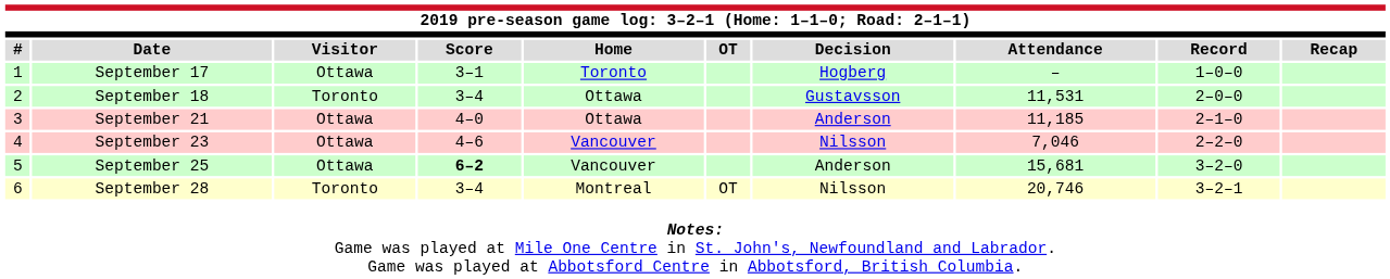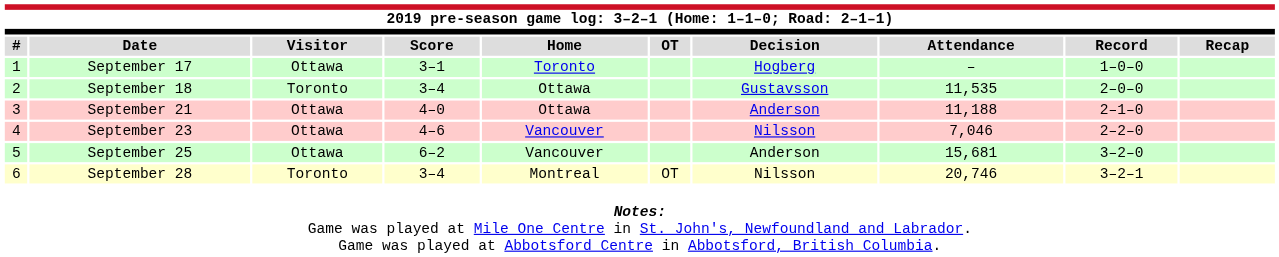September 18 | Attendance: 11,531 -> 11,535
September 21 | Attendance: 11,185 -> 11,188
September 25 | Score: bold -> normal
